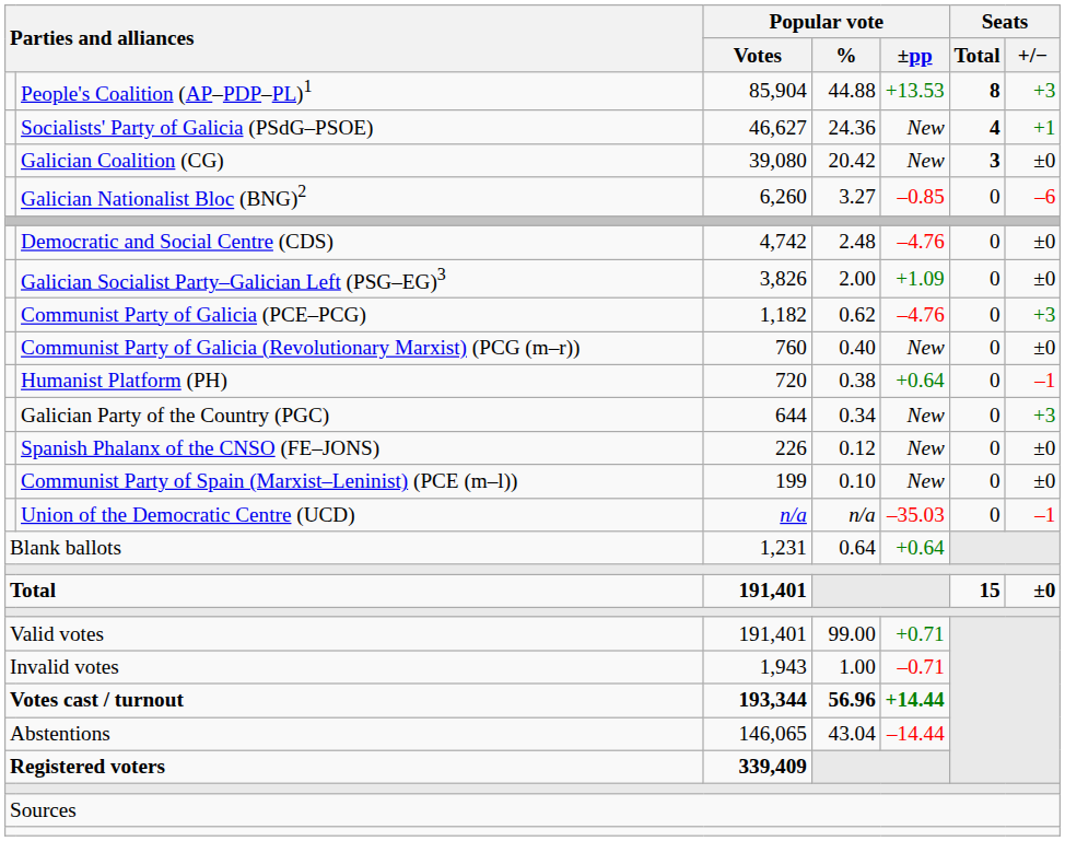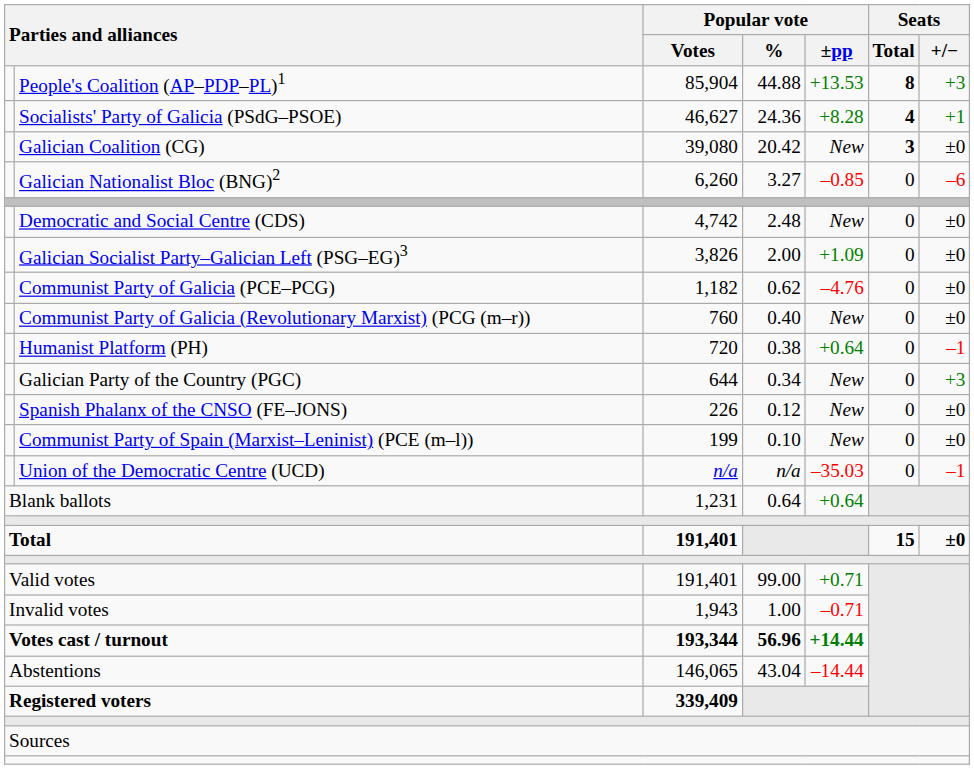Socialists' Party of Galicia (PSdG–PSOE) | Popular vote / ±pp: New -> +8.28
Democratic and Social Centre (CDS) | Popular vote / ±pp: –4.76 -> New
Communist Party of Galicia (PCE–PCG) | Seats / +/−: +3 -> ±0
